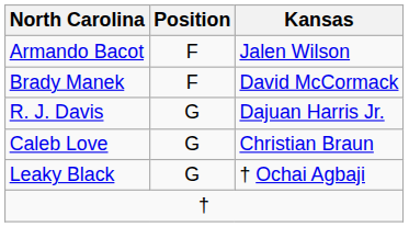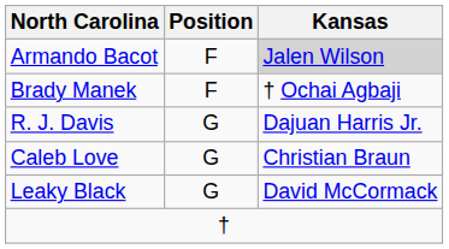Armando Bacot | Kansas: no background -> lightgrey background
Brady Manek | Kansas: David McCormack -> † Ochai Agbaji
Leaky Black | Kansas: † Ochai Agbaji -> David McCormack
